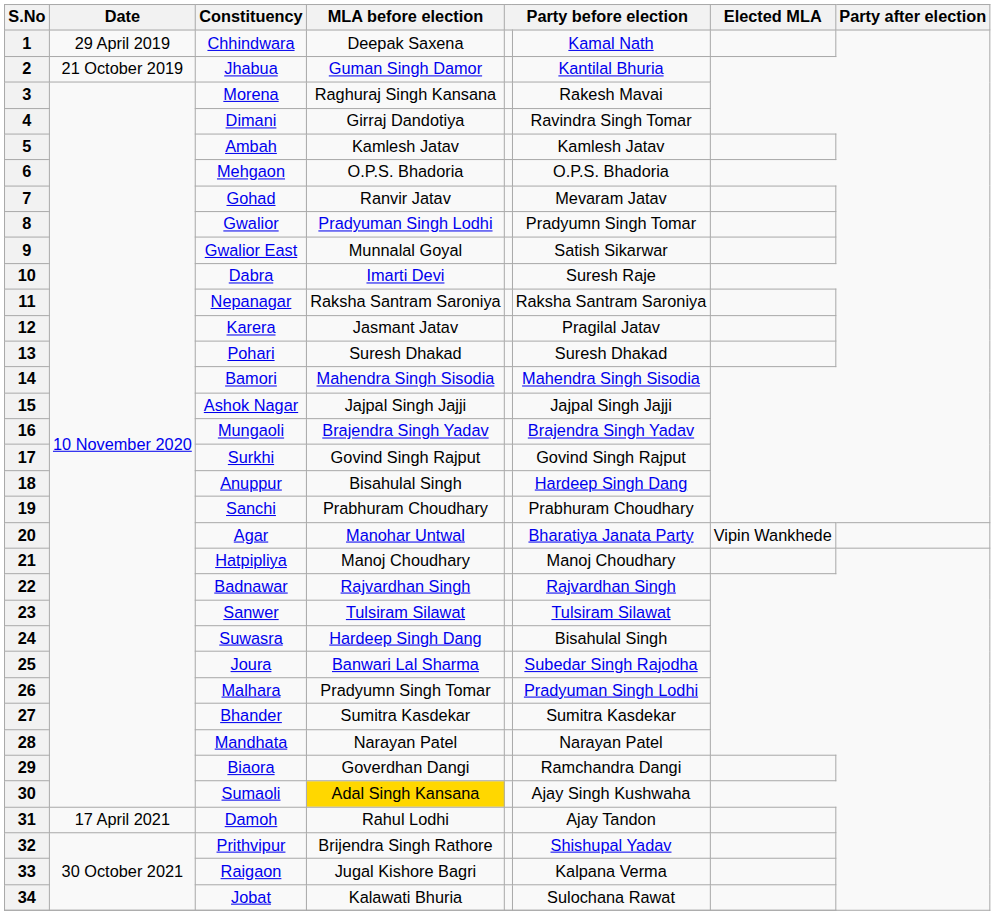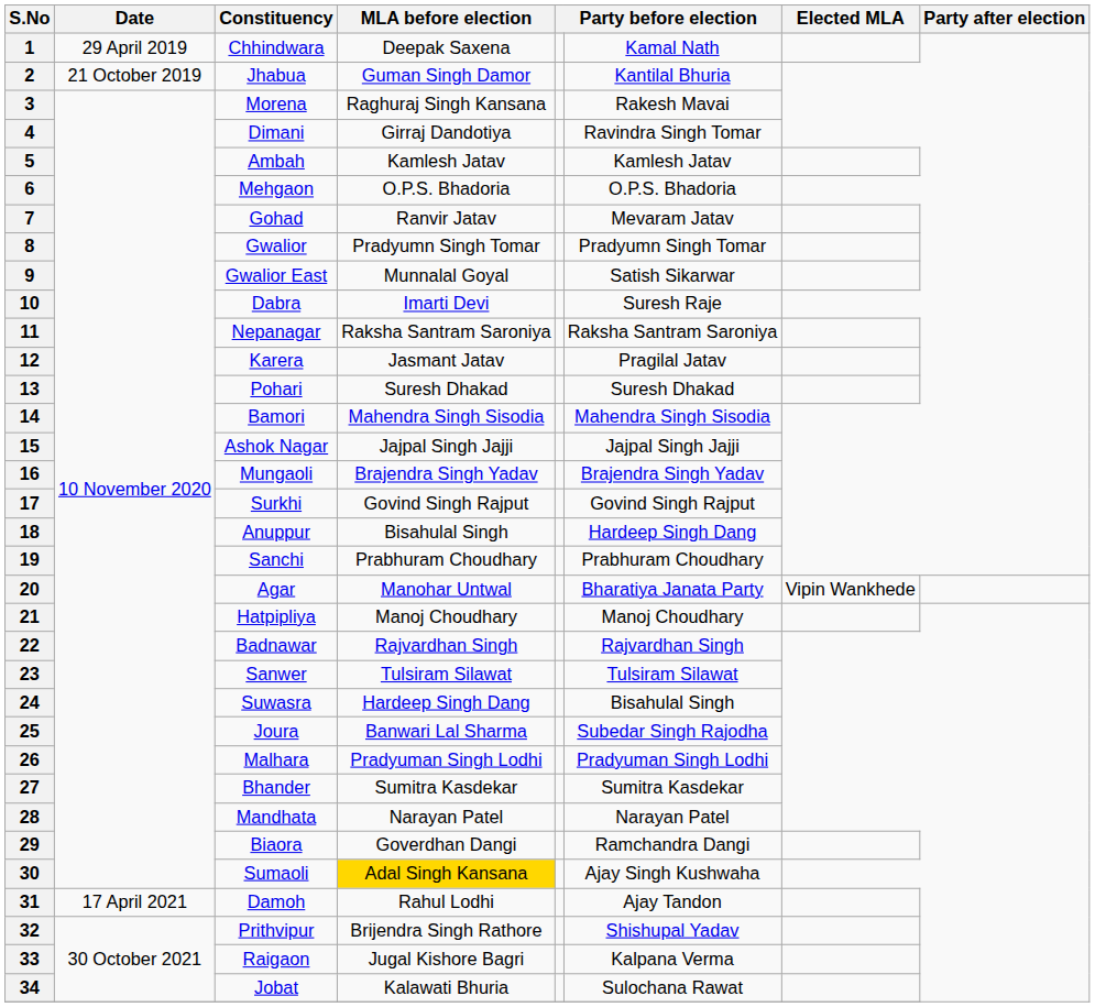8 | MLA before election: Pradyuman Singh Lodhi -> Pradyumn Singh Tomar
26 | MLA before election: Pradyumn Singh Tomar -> Pradyuman Singh Lodhi
